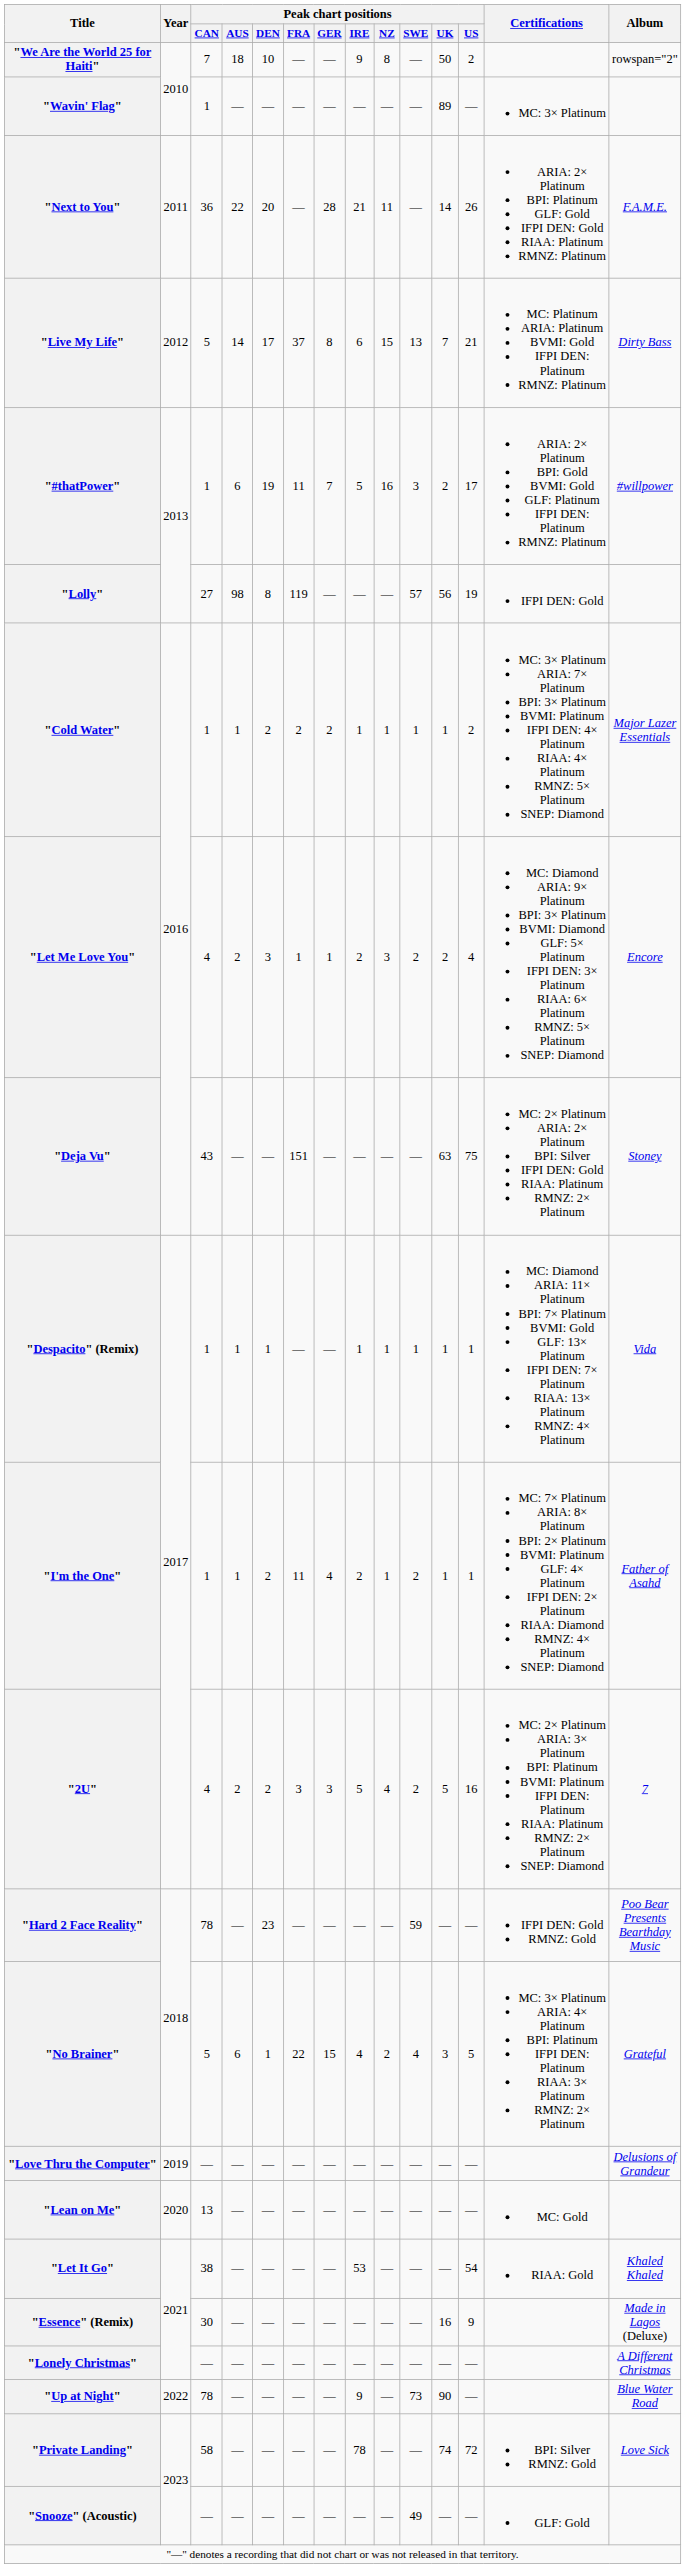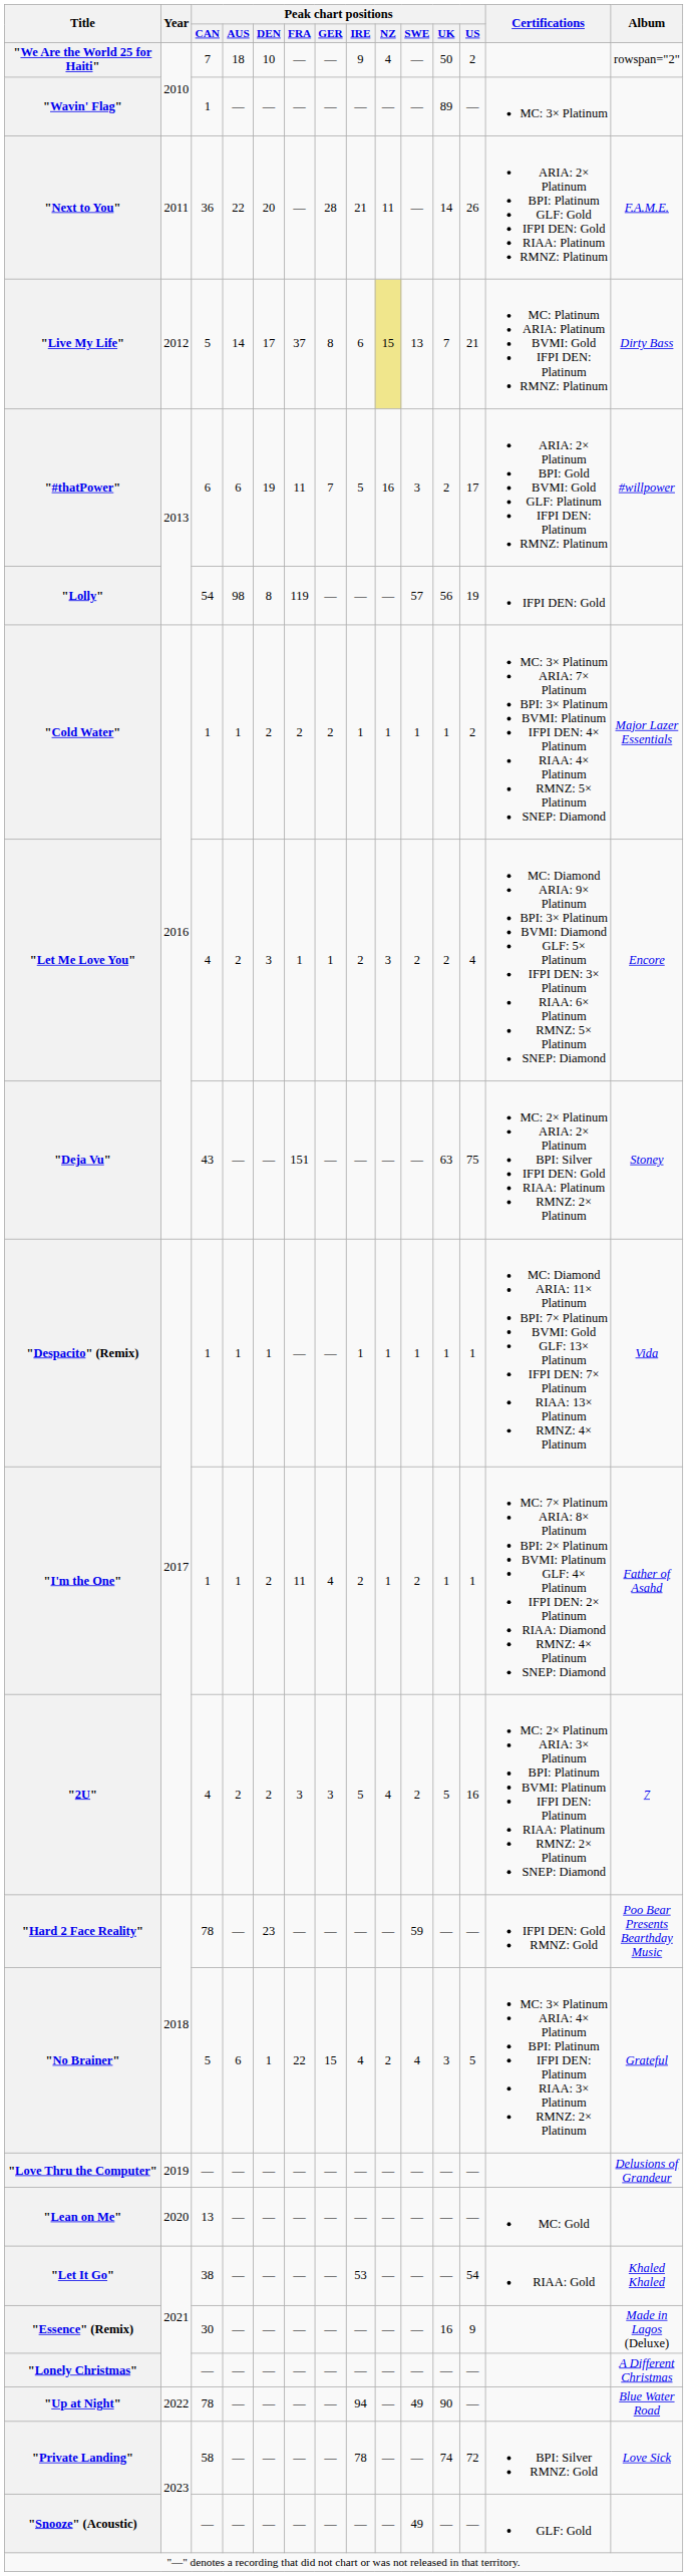"We Are the World 25 for Haiti" | Peak chart positions / NZ: 8 -> 4
"Live My Life" | Peak chart positions / NZ: no background -> khaki background
"#thatPower" | Peak chart positions / CAN: 1 -> 6
"Lolly" | Peak chart positions / CAN: 27 -> 54
"Up at Night" | Peak chart positions / IRE: 9 -> 94
"Up at Night" | Peak chart positions / SWE: 73 -> 49
